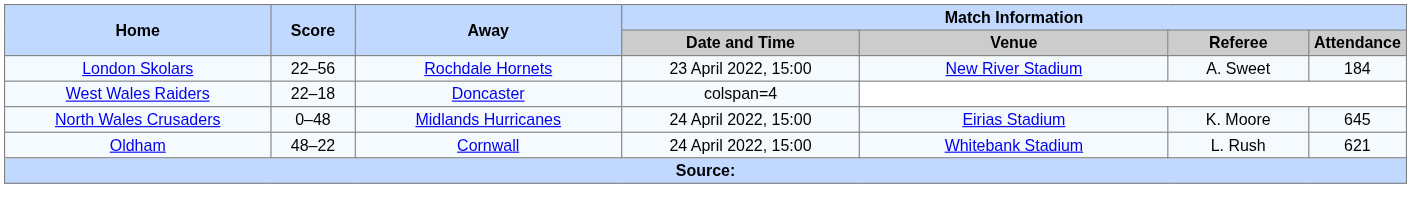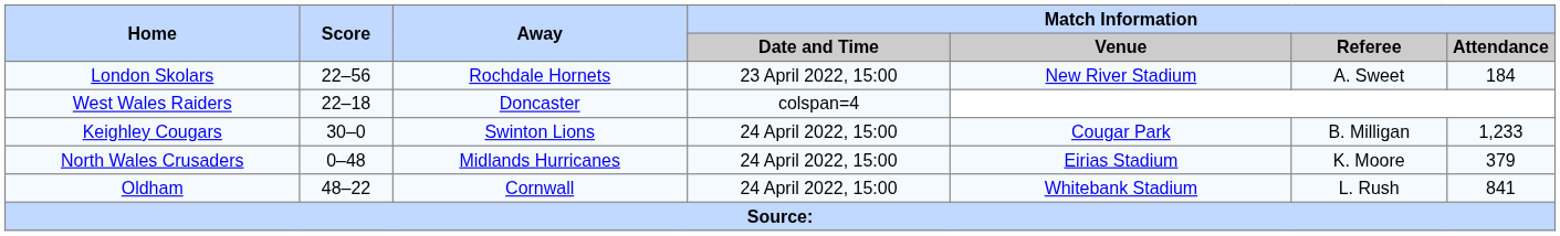+ row: Keighley Cougars | 30–0 | Swinton Lions | 24 April 2022, 15:00 | Cougar Park | B. Milligan | 1,233
North Wales Crusaders | Match Information / Attendance: 645 -> 379
Oldham | Match Information / Attendance: 621 -> 841
